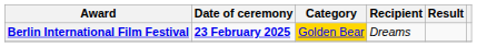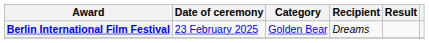Berlin International Film Festival | Date of ceremony: bold -> normal
Berlin International Film Festival | Category: gold background -> no background
